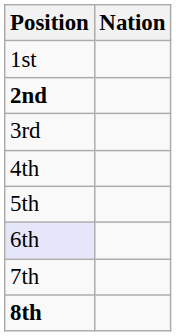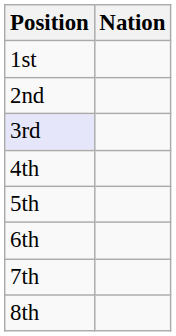2nd | Position: bold -> normal
3rd | Position: no background -> lavender background
6th | Position: lavender background -> no background
8th | Position: bold -> normal
